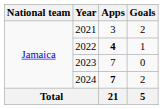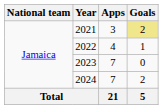2021 | Goals: no background -> khaki background
2022 | Apps: bold -> normal
2024 | Apps: bold -> normal
